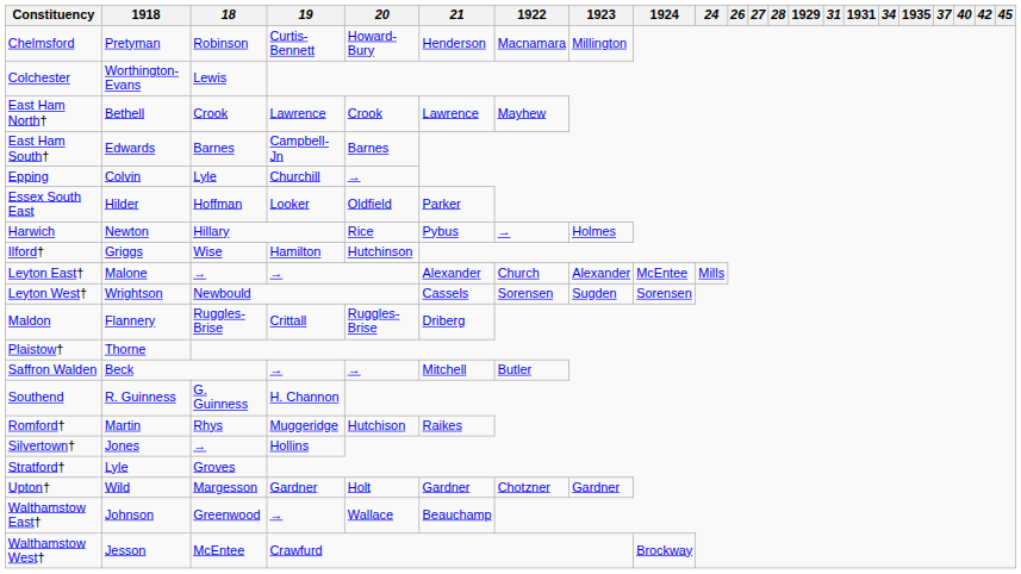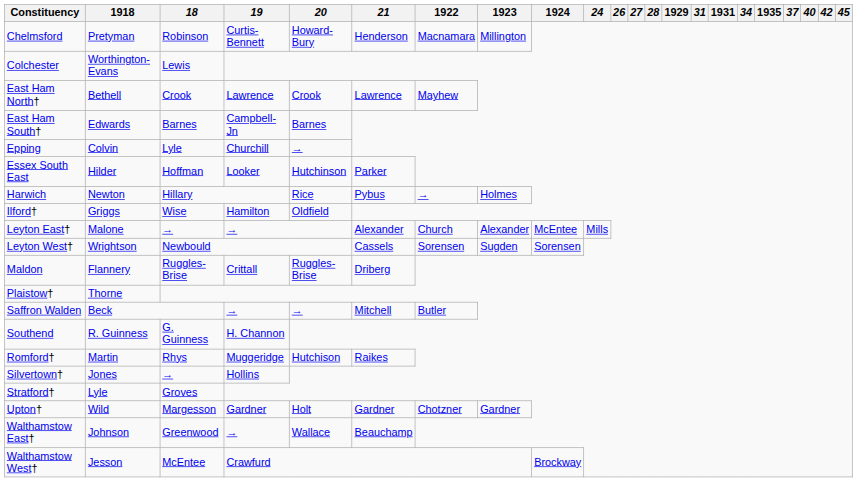Essex South East | 20: Oldfield -> Hutchinson
Ilford† | 20: Hutchinson -> Oldfield
